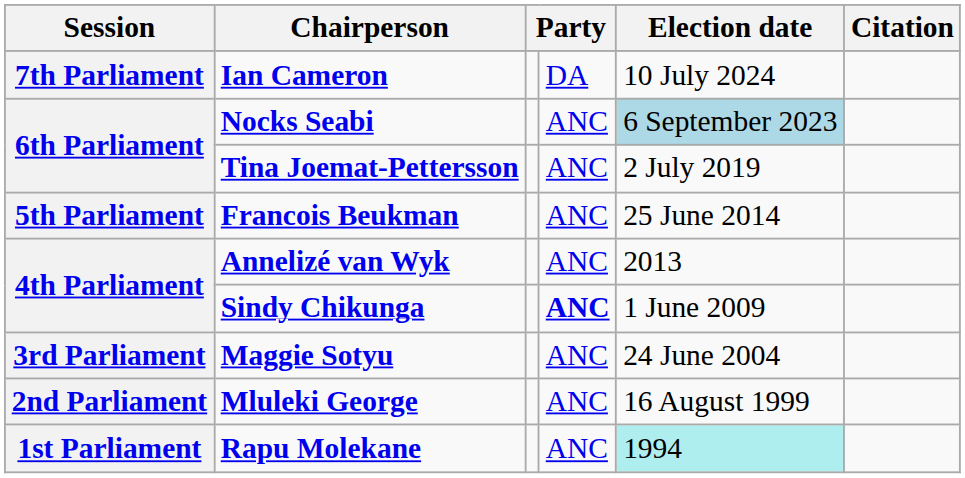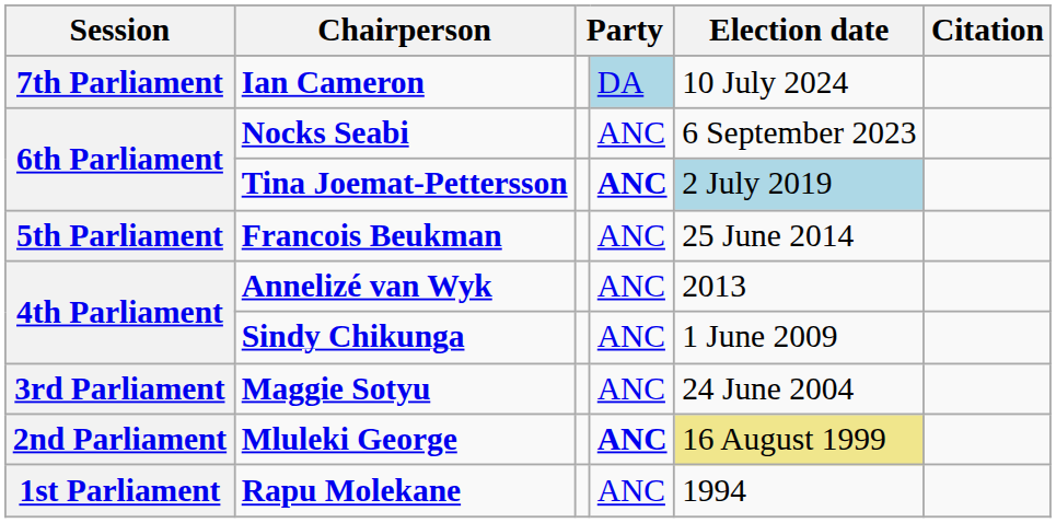Ian Cameron | column 4: no background -> lightblue background
Nocks Seabi | Election date: lightblue background -> no background
Tina Joemat-Pettersson | column 4: normal -> bold
Tina Joemat-Pettersson | Election date: no background -> lightblue background
Sindy Chikunga | column 4: bold -> normal
Mluleki George | column 4: normal -> bold
Mluleki George | Election date: no background -> khaki background
Rapu Molekane | Election date: paleturquoise background -> no background
